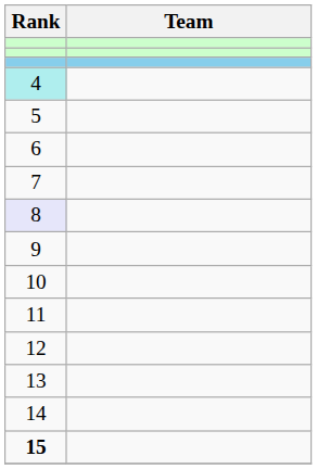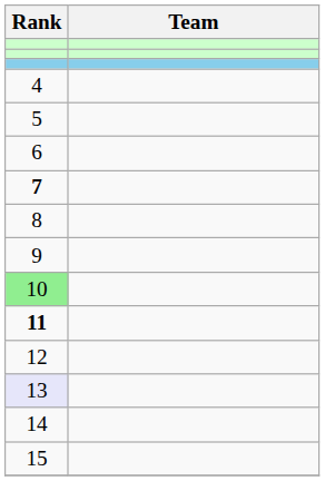row 5 | Rank: paleturquoise background -> no background
row 8 | Rank: normal -> bold
row 9 | Rank: lavender background -> no background
row 11 | Rank: no background -> lightgreen background
row 12 | Rank: normal -> bold
row 14 | Rank: no background -> lavender background
row 16 | Rank: bold -> normal
